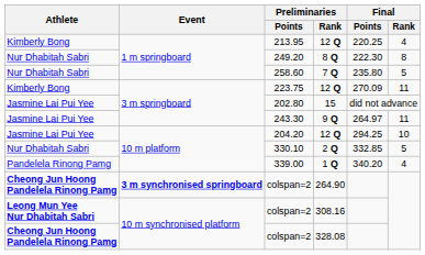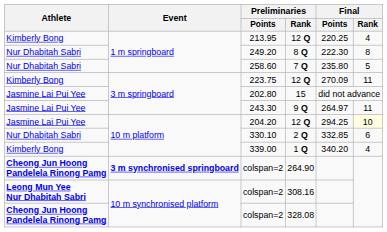204.20 | Final / Rank: no background -> lightyellow background
330.10 | Final / Rank: 5 -> 6
339.00 | Athlete: Pandelela Rinong Pamg -> Kimberly Bong
